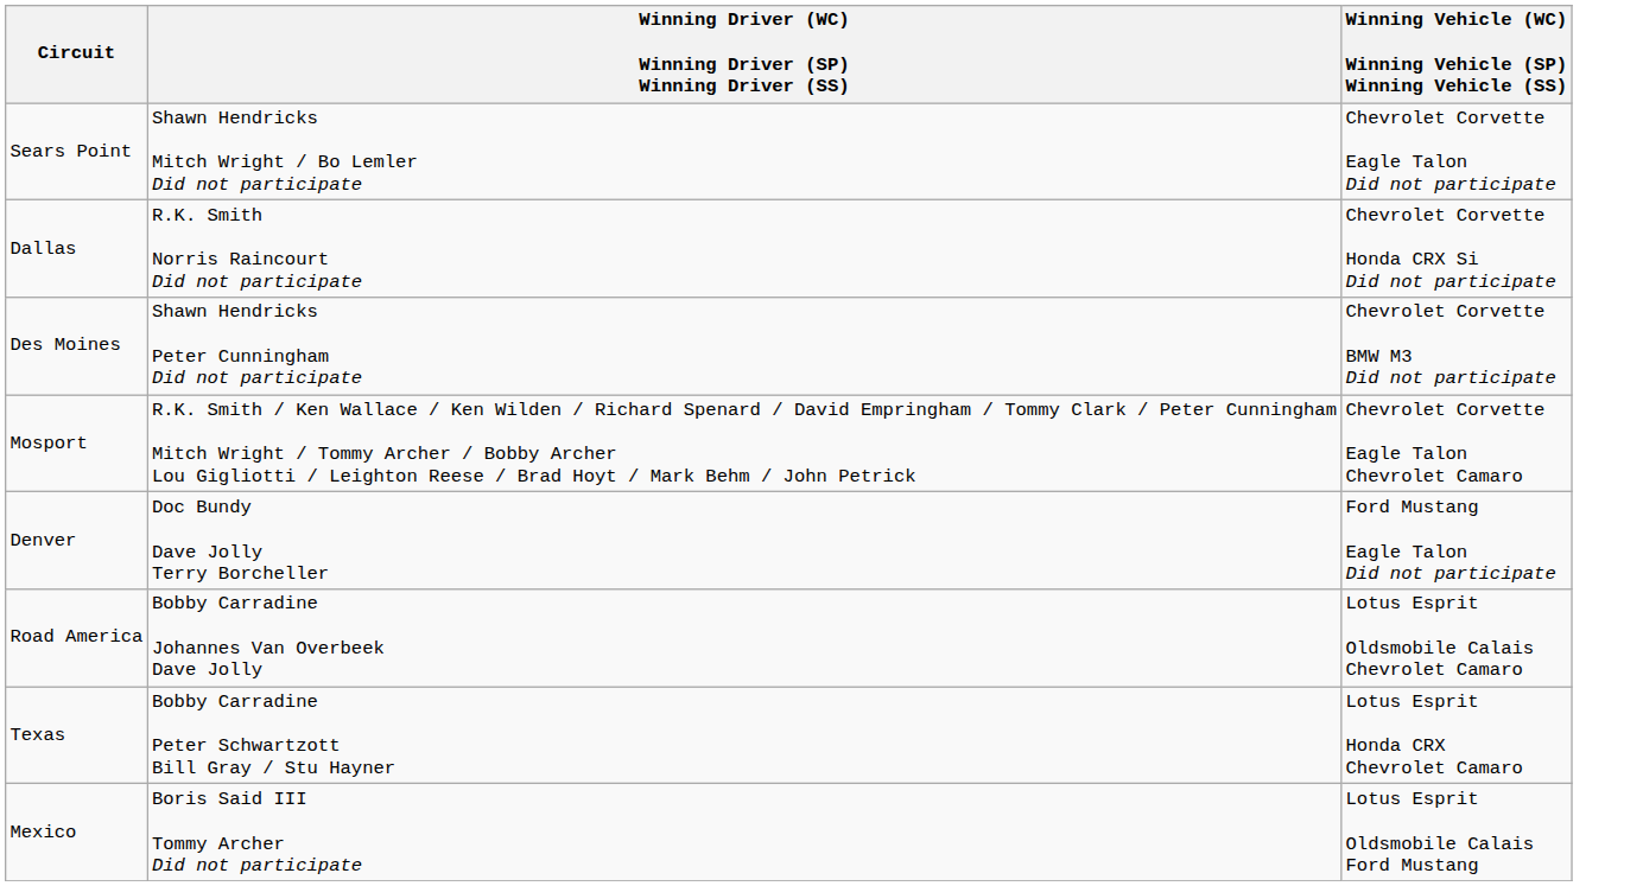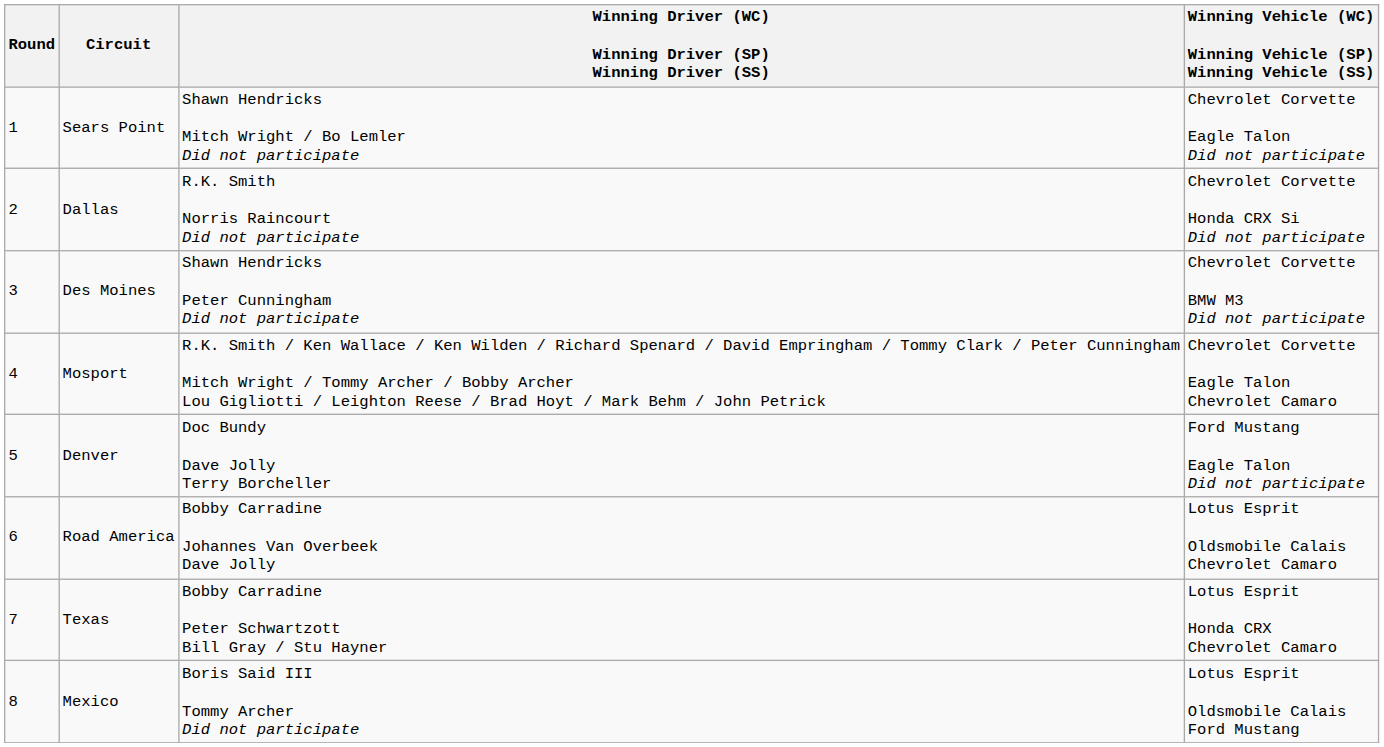+ column: Round | 1 | 2 | 3 | 4 | 5 | 6 | 7 | 8
